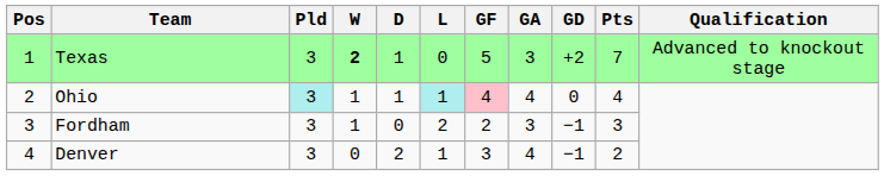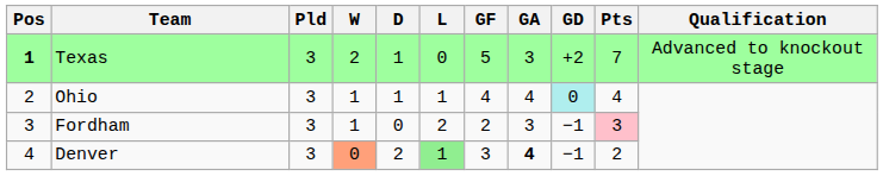Texas | Pos: normal -> bold
Texas | W: bold -> normal
Ohio | Pld: paleturquoise background -> no background
Ohio | L: paleturquoise background -> no background
Ohio | GF: pink background -> no background
Ohio | GD: no background -> paleturquoise background
Fordham | Pts: no background -> pink background
Denver | W: no background -> lightsalmon background
Denver | L: no background -> lightgreen background
Denver | GA: normal -> bold
